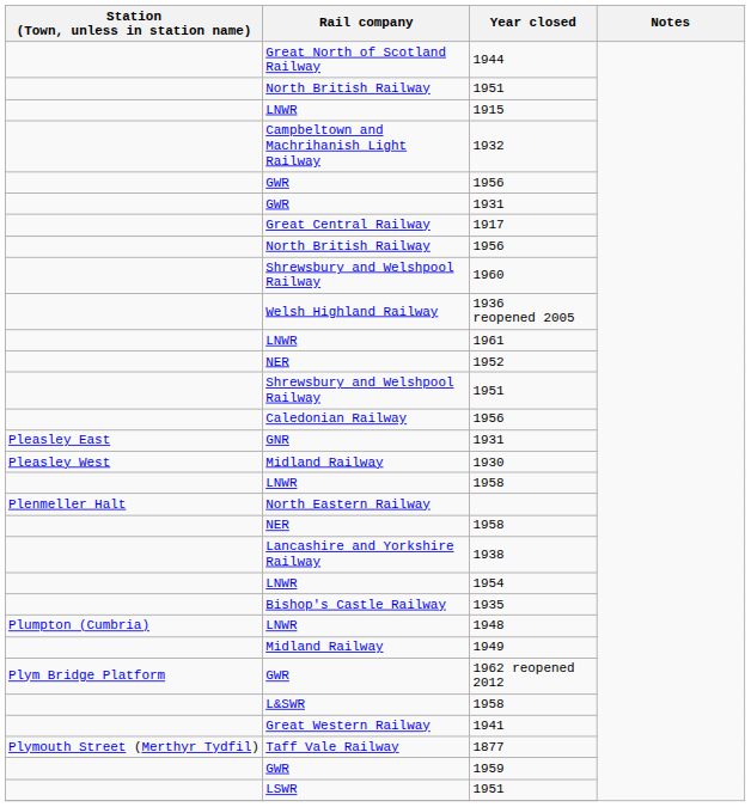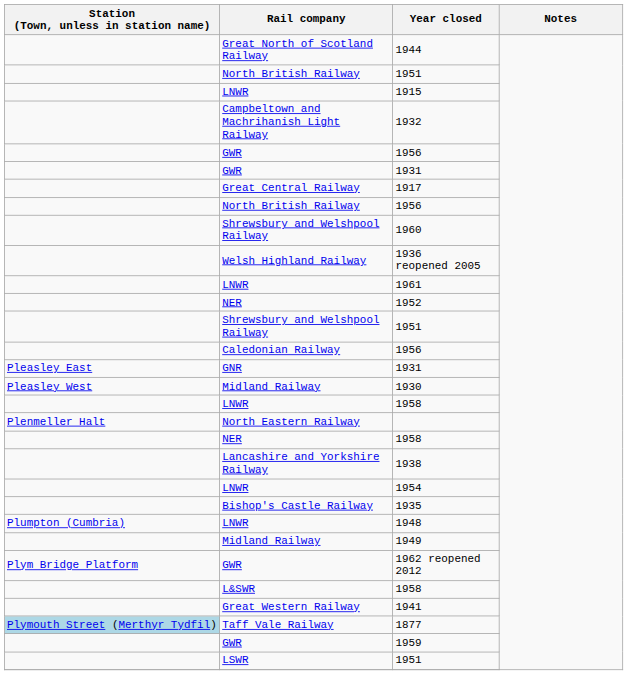1877 | Station (Town, unless in station name): no background -> lightblue background
